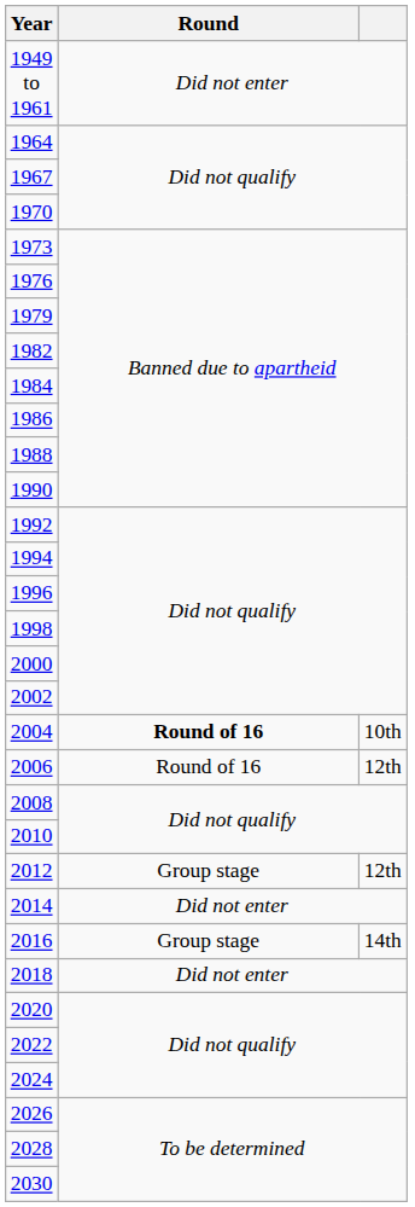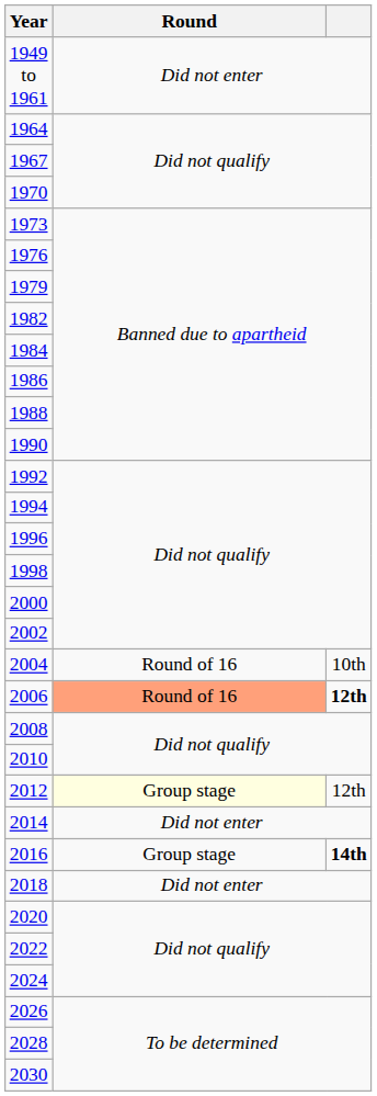2004 | Round: bold -> normal
2006 | Round: no background -> lightsalmon background
2006 | column 3: normal -> bold
2012 | Round: no background -> lightyellow background
2016 | column 3: normal -> bold
